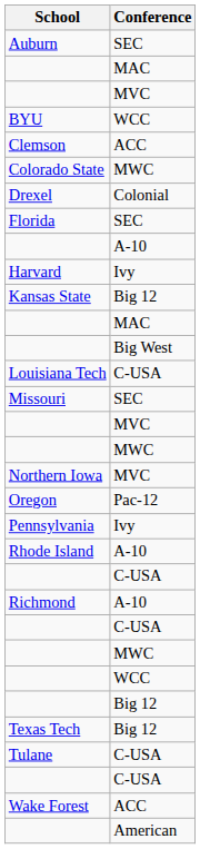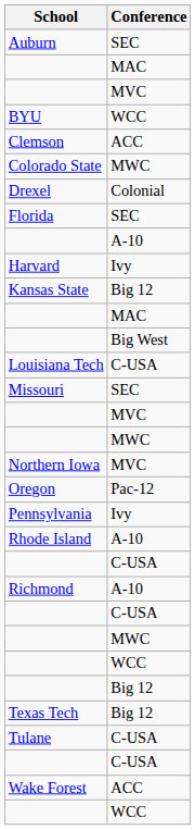row 33 | Conference: American -> WCC
